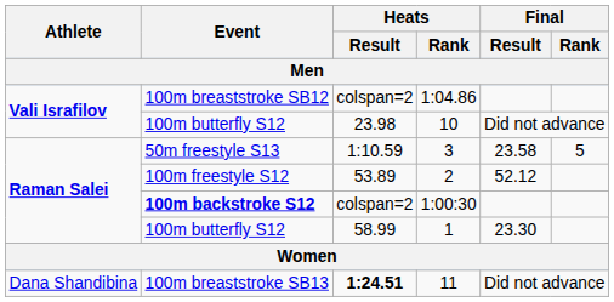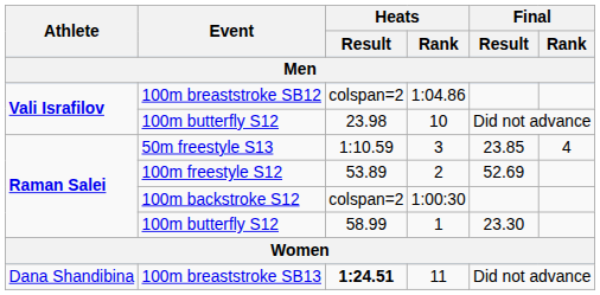3 | Final / Result: 23.58 -> 23.85
3 | Final / Rank: 5 -> 4
2 | Final / Result: 52.12 -> 52.69
1:00:30 | Event: bold -> normal
